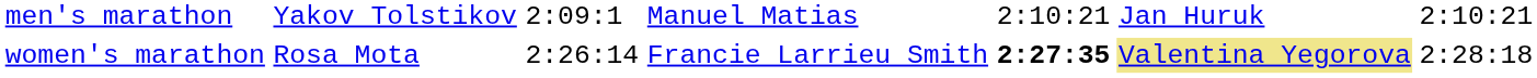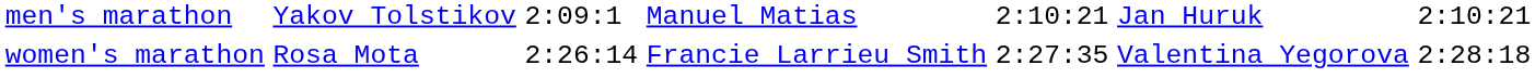women's marathon | column 5: bold -> normal
women's marathon | column 6: khaki background -> no background
